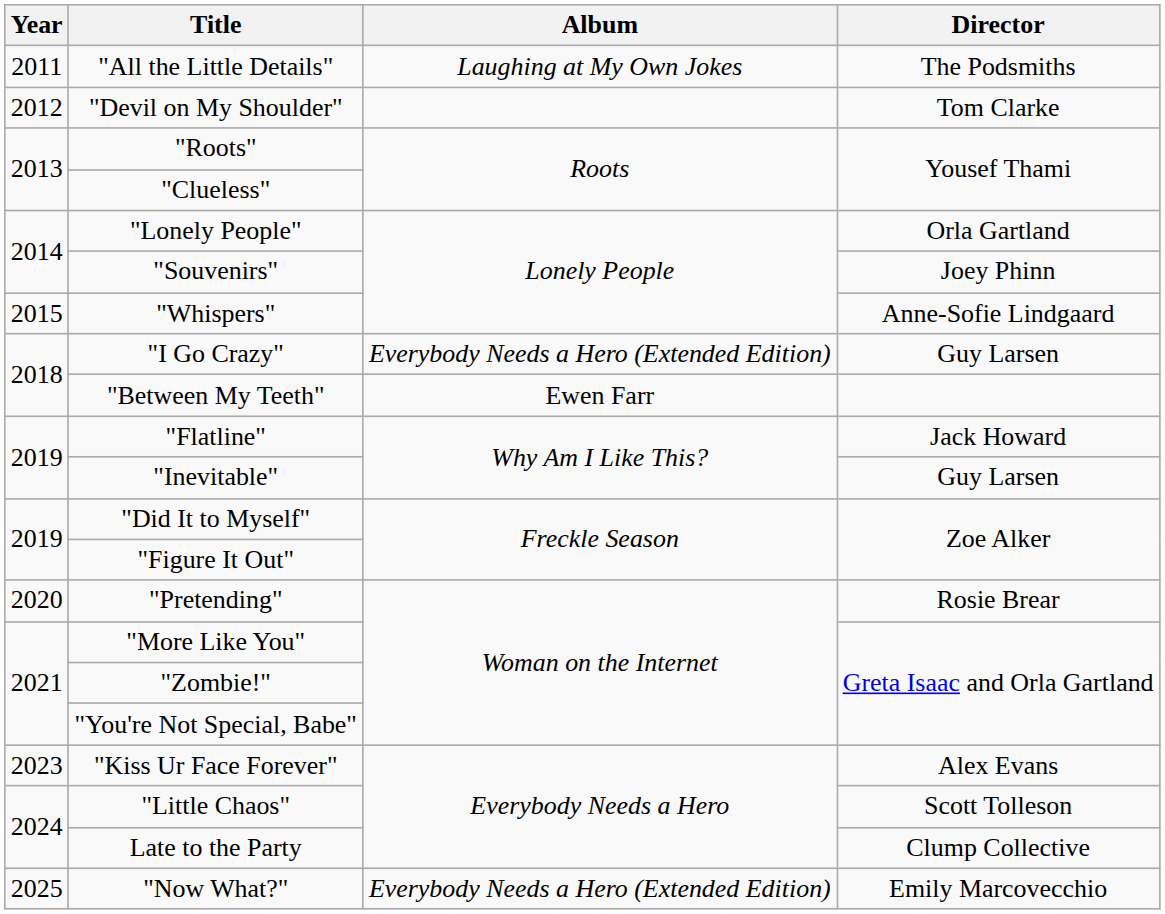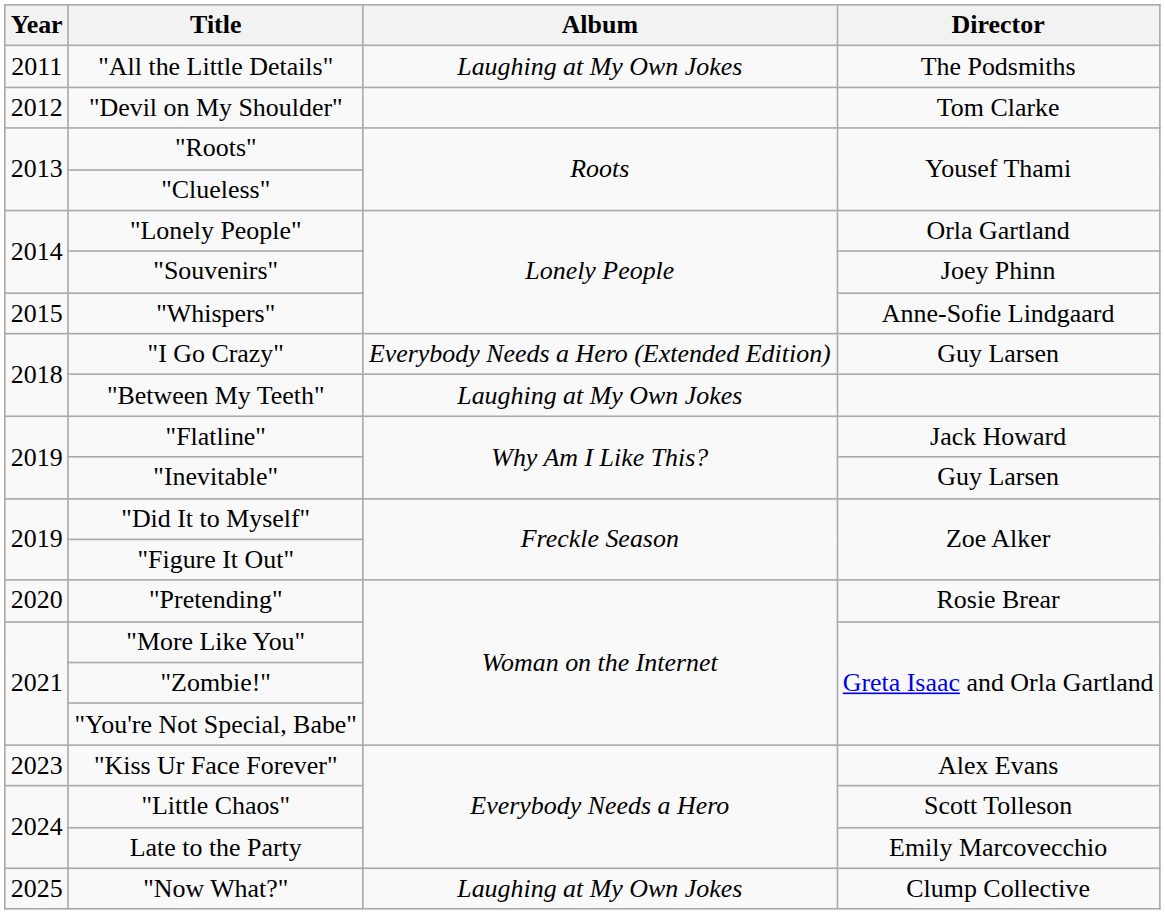"Between My Teeth" | Album: Ewen Farr -> Laughing at My Own Jokes
Late to the Party | Director: Clump Collective -> Emily Marcovecchio
"Now What?" | Album: Everybody Needs a Hero (Extended Edition) -> Laughing at My Own Jokes
"Now What?" | Director: Emily Marcovecchio -> Clump Collective
